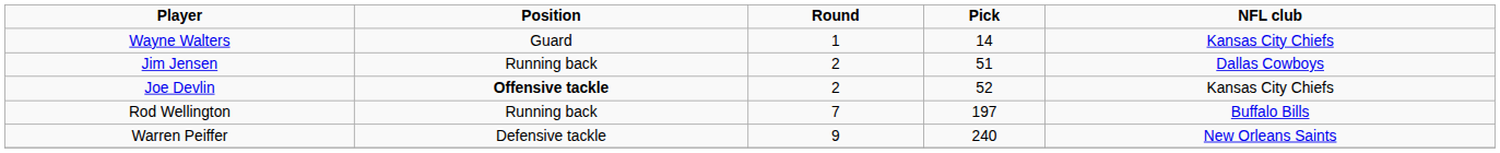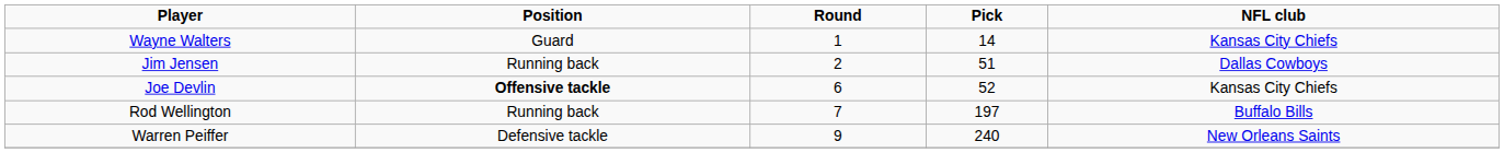Joe Devlin | Round: 2 -> 6
